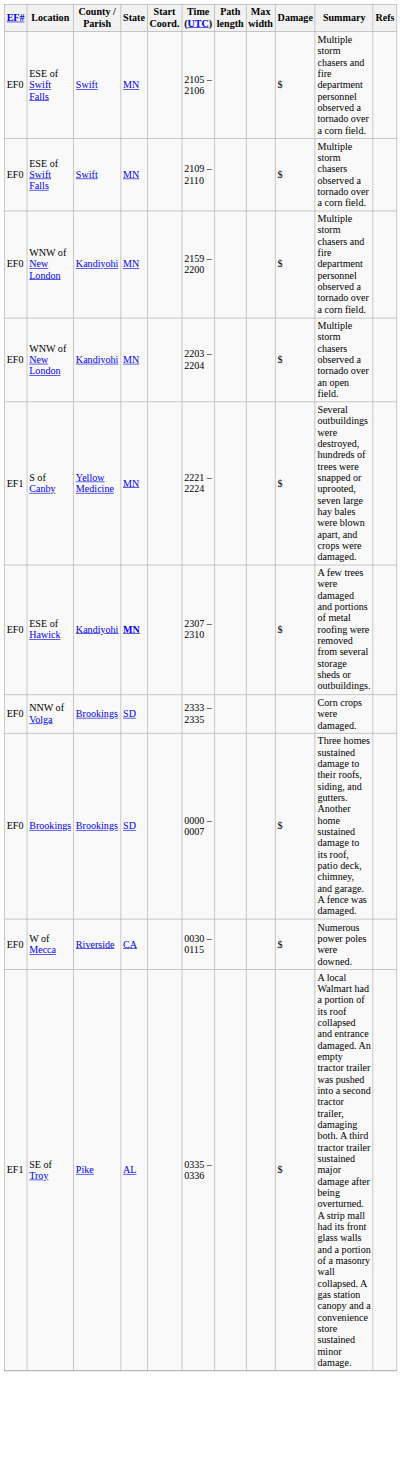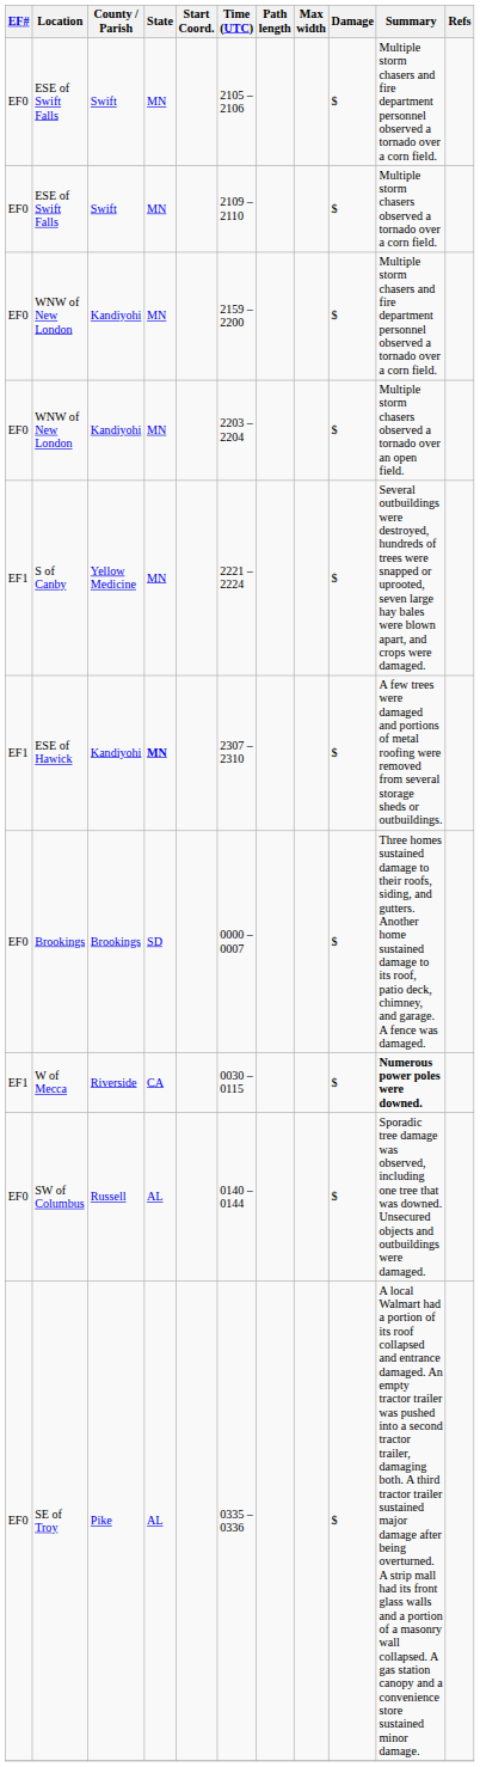ESE of Hawick | EF#: EF0 -> EF1
- row: EF0 | NNW of Volga | Brookings | SD | 2333 – 2335 | Corn crops were damaged.
W of Mecca | EF#: EF0 -> EF1
W of Mecca | Summary: normal -> bold
+ row: EF0 | SW of Columbus | Russell | AL | 0140 – 0144 | $ | Sporadic tree damage was observed, including one tree that was downed. Unsecured objects and outbuildings were damaged.
SE of Troy | EF#: EF1 -> EF0
